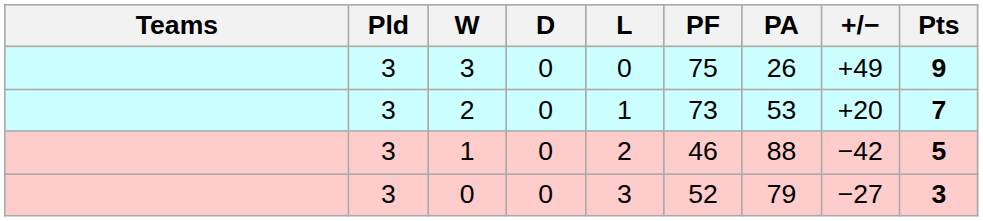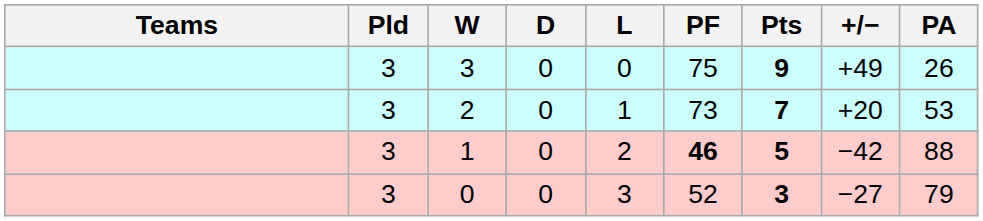columns swapped: PA <-> Pts
row 4 | PF: normal -> bold
